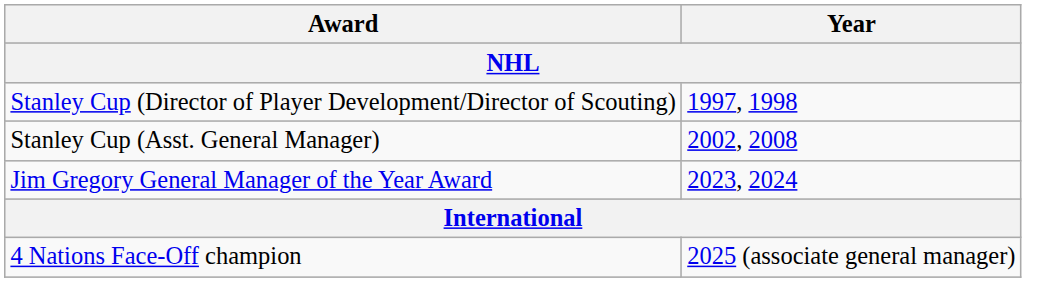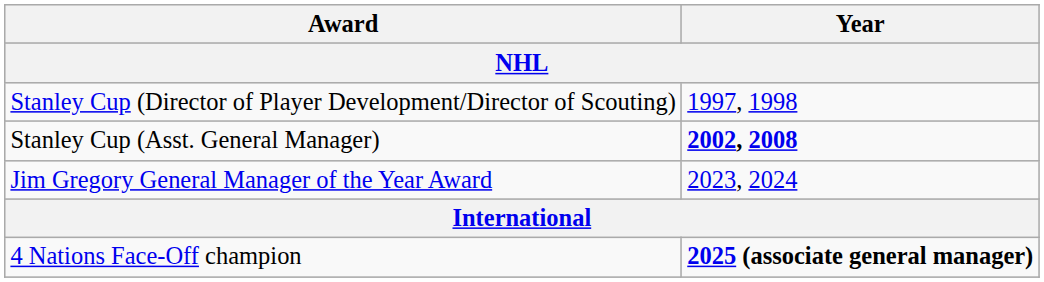Stanley Cup (Asst. General Manager) | Year: normal -> bold
4 Nations Face-Off champion | Year: normal -> bold
